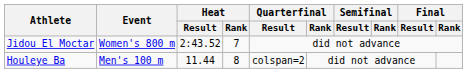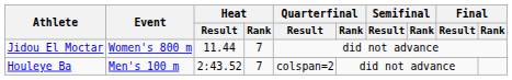Jidou El Moctar | Heat / Result: 2:43.52 -> 11.44
Houleye Ba | Heat / Result: 11.44 -> 2:43.52
Houleye Ba | Heat / Rank: 8 -> 7
